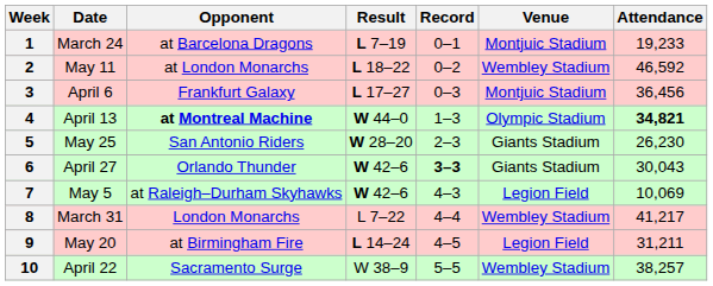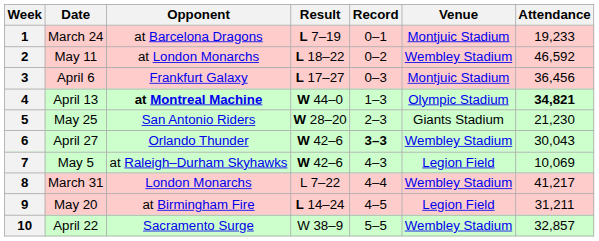5 | Attendance: 26,230 -> 21,230
6 | Venue: Giants Stadium -> Wembley Stadium
10 | Attendance: 38,257 -> 32,857
